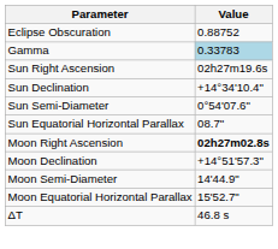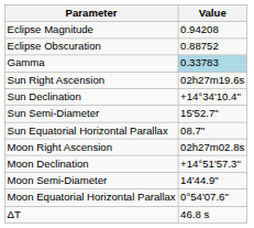+ row: Eclipse Magnitude | 0.94208
Sun Semi-Diameter | Value: 0°54'07.6" -> 15'52.7"
Moon Right Ascension | Value: bold -> normal
Moon Equatorial Horizontal Parallax | Value: 15'52.7" -> 0°54'07.6"
